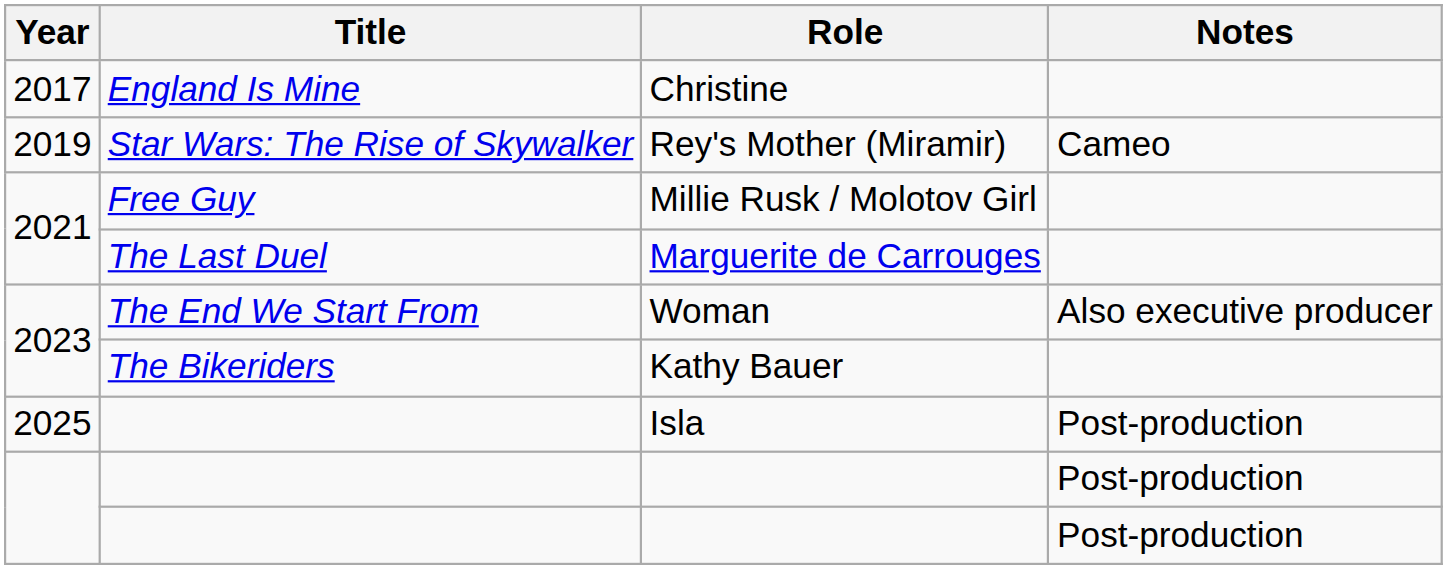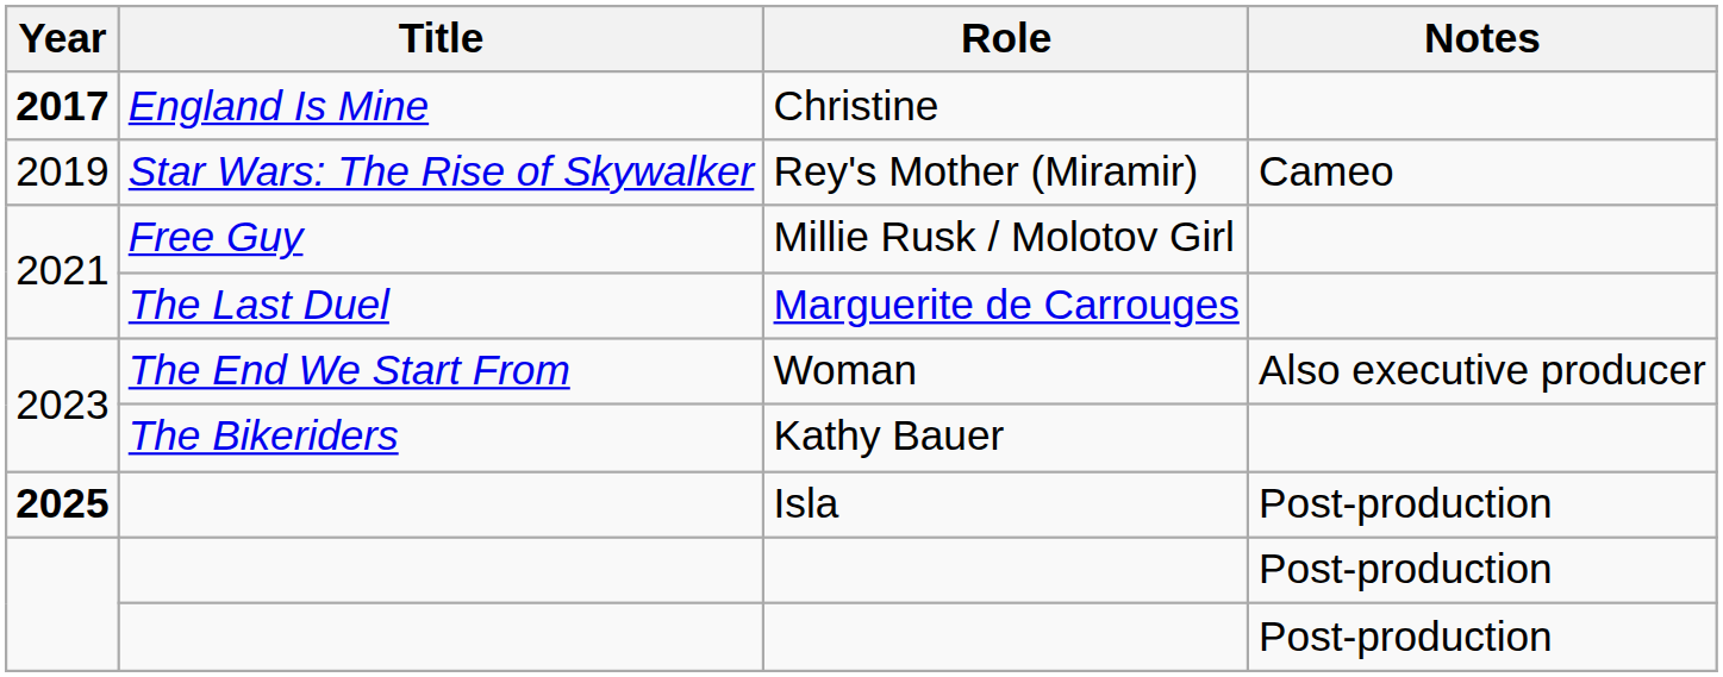Christine | Year: normal -> bold
Isla | Year: normal -> bold
